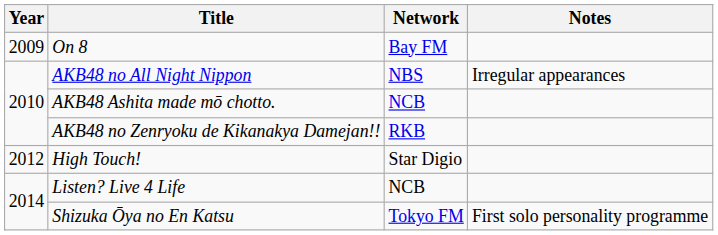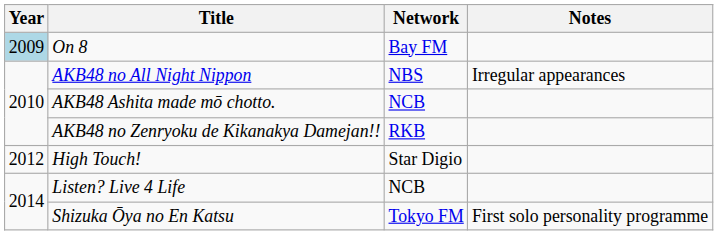On 8 | Year: no background -> lightblue background
